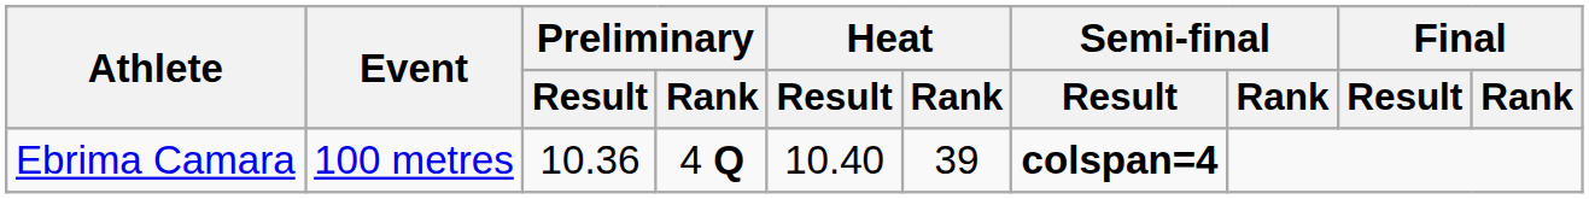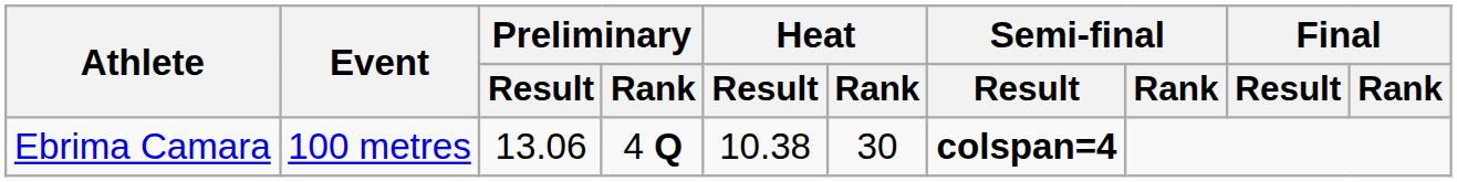Ebrima Camara | Preliminary / Result: 10.36 -> 13.06
Ebrima Camara | Heat / Result: 10.40 -> 10.38
Ebrima Camara | Heat / Rank: 39 -> 30
